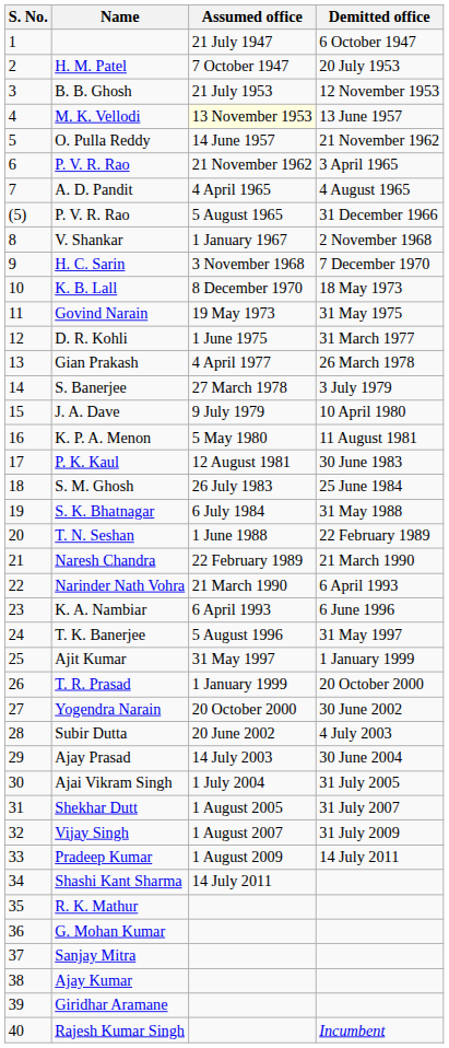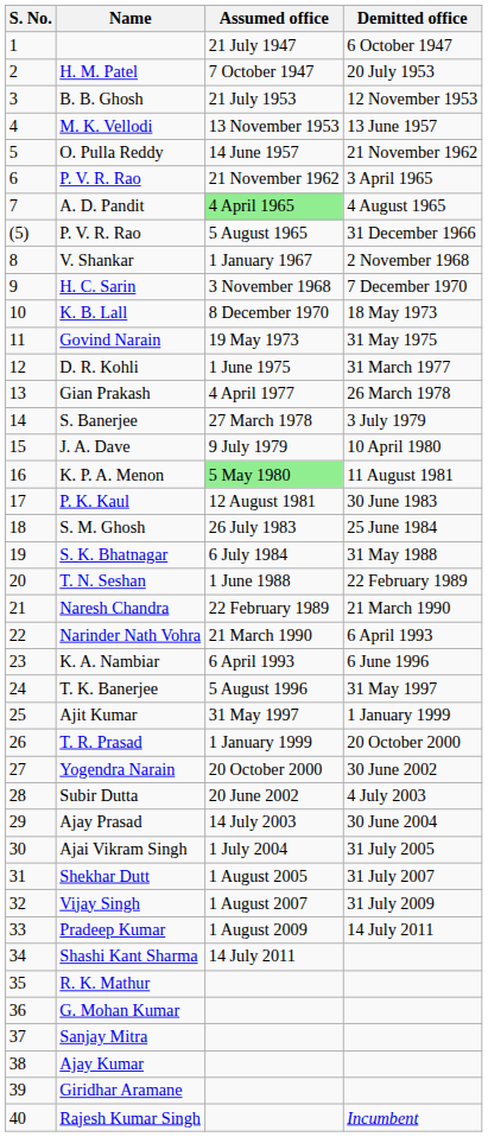M. K. Vellodi | Assumed office: lightyellow background -> no background
A. D. Pandit | Assumed office: no background -> lightgreen background
K. P. A. Menon | Assumed office: no background -> lightgreen background
